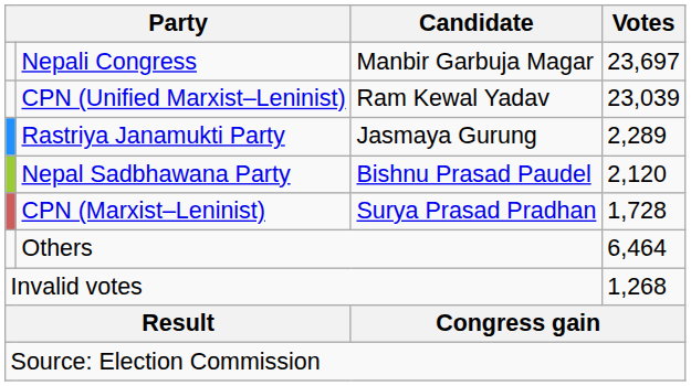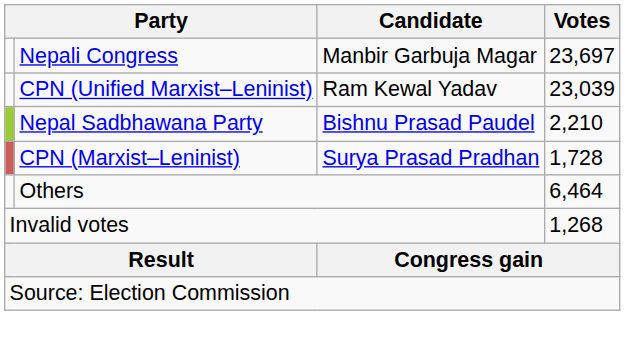- row: Rastriya Janamukti Party | Jasmaya Gurung | 2,289
Nepal Sadbhawana Party | Votes: 2,120 -> 2,210
